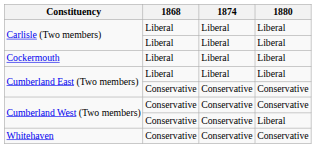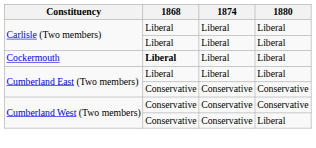Cockermouth | 1868: normal -> bold
- row: Whitehaven | Conservative | Conservative | Conservative
